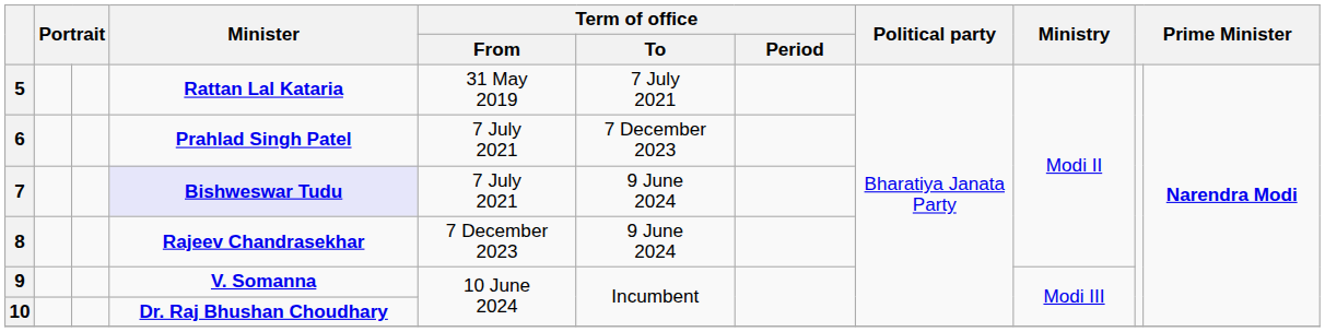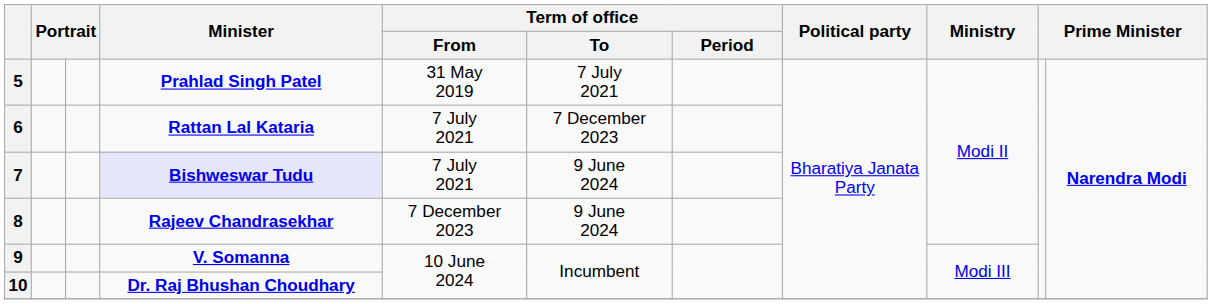5 | Minister: Rattan Lal Kataria -> Prahlad Singh Patel
6 | Minister: Prahlad Singh Patel -> Rattan Lal Kataria
